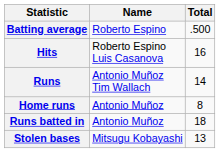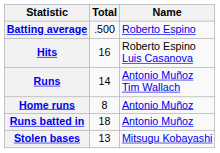columns swapped: Name <-> Total
